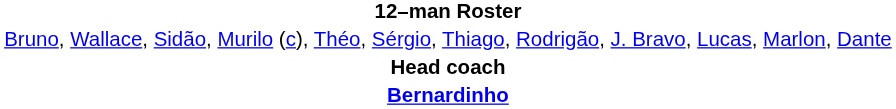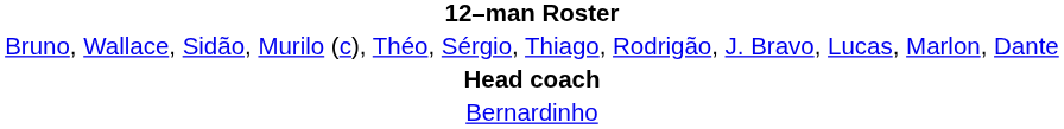row 4 | column 1: bold -> normal
